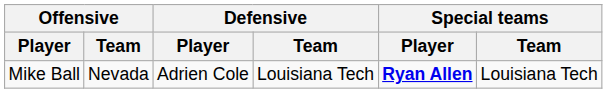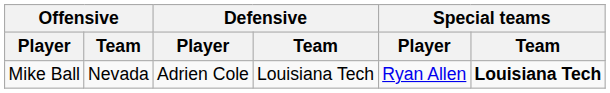Mike Ball | Special teams / Player: bold -> normal
Mike Ball | Special teams / Team: normal -> bold
